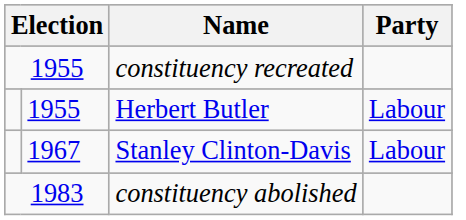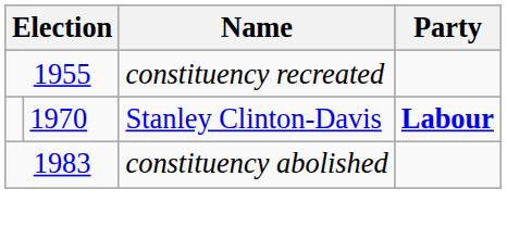- row: 1955 | Herbert Butler | Labour
Stanley Clinton-Davis | column 2: 1967 -> 1970
Stanley Clinton-Davis | Party: normal -> bold
